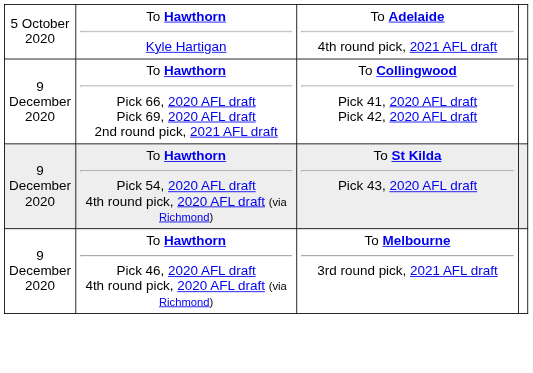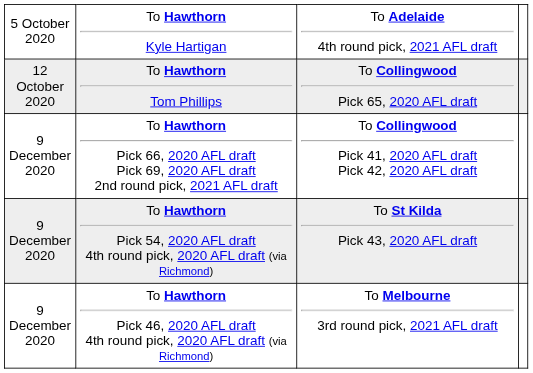+ row: 12 October 2020 | To Hawthorn Tom Phillips | To Collingwood Pick 65, 2020 AFL draft
